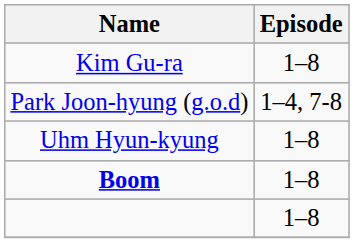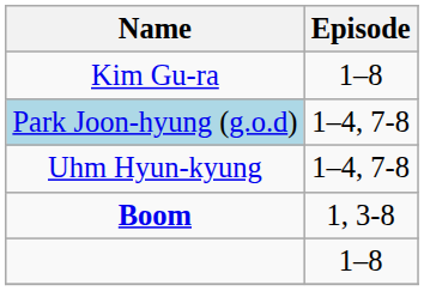row 3 | Name: no background -> lightblue background
row 4 | Episode: 1–8 -> 1–4, 7-8
row 5 | Episode: 1–8 -> 1, 3-8
